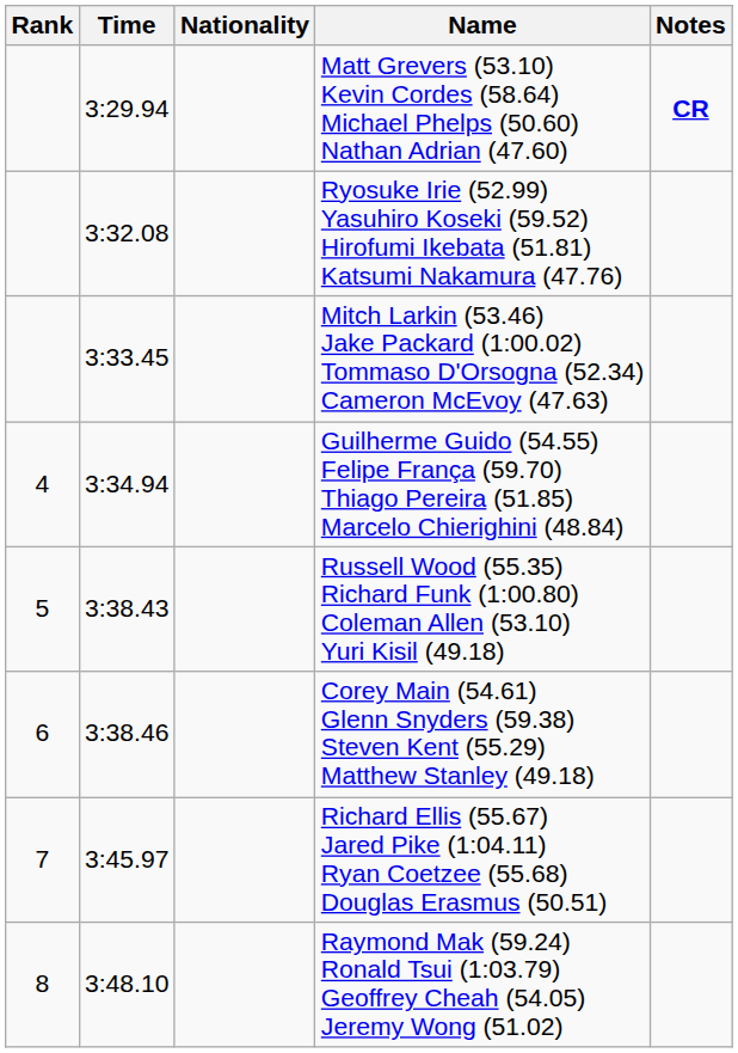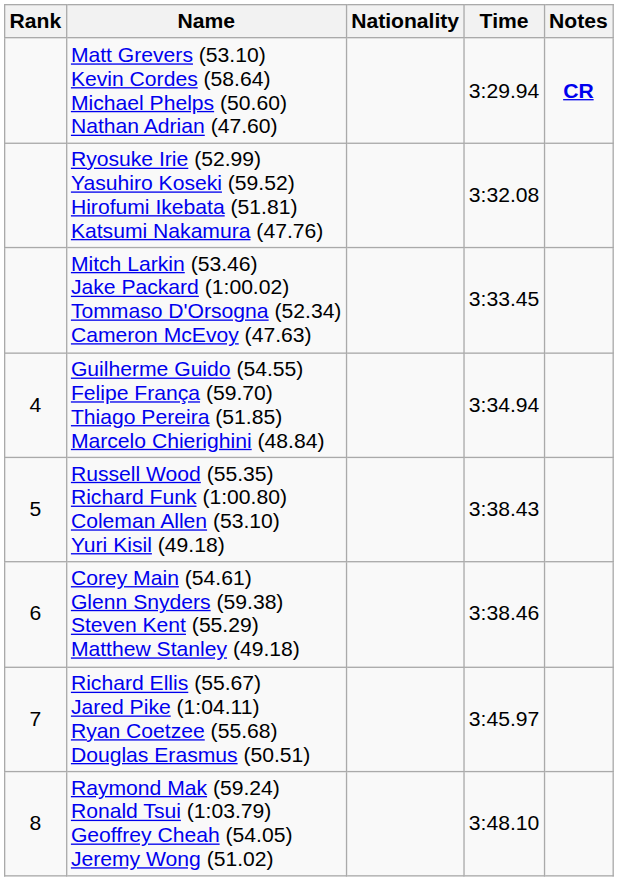columns swapped: Name <-> Time
